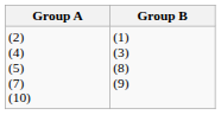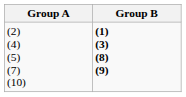(2) (4) (5) (7) (10) | Group B: normal -> bold
